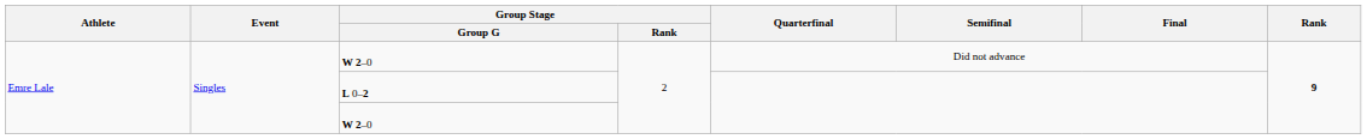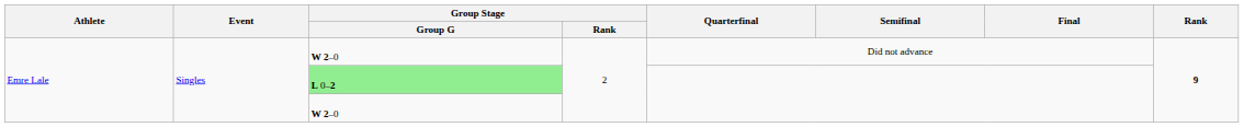L 0–2 | Group Stage / Group G: no background -> lightgreen background
